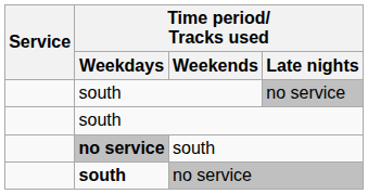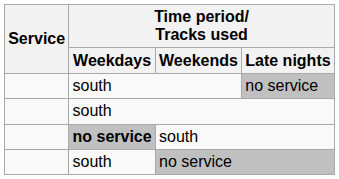row 6 | Time period/ Tracks used / Weekdays: bold -> normal
